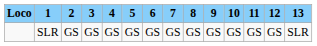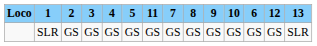columns swapped: 6 <-> 11
